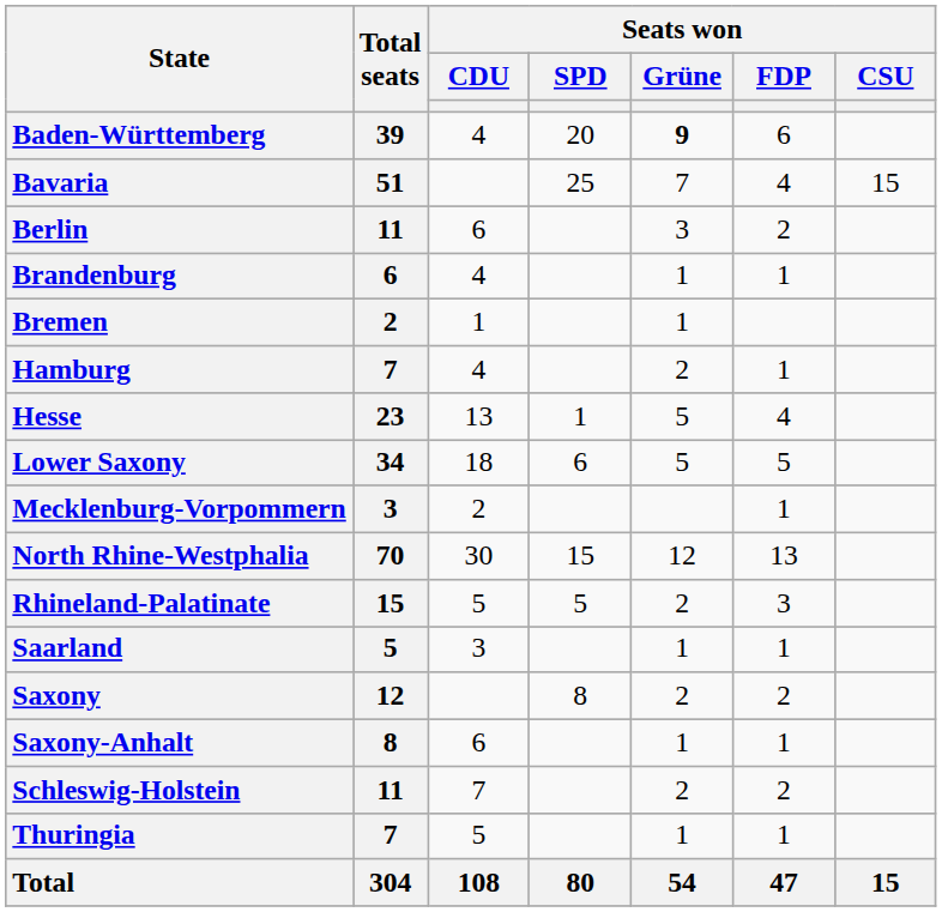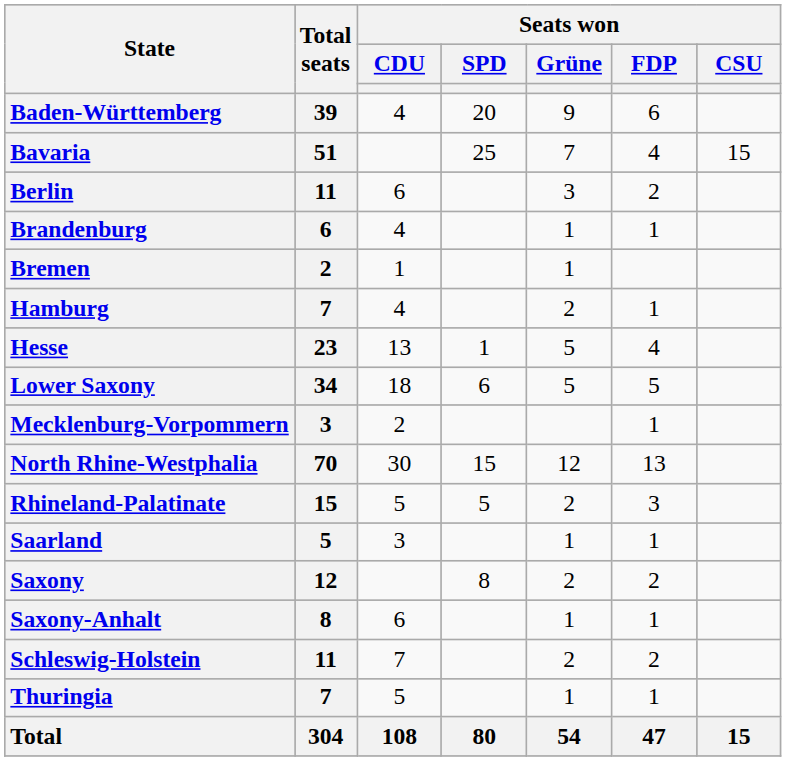Baden-Württemberg | Seats won / Grüne: bold -> normal
